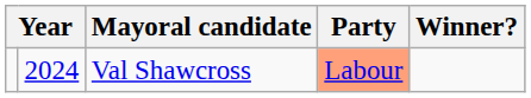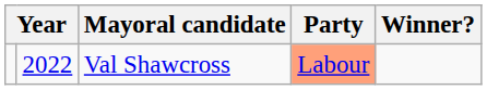Val Shawcross | column 2: 2024 -> 2022
